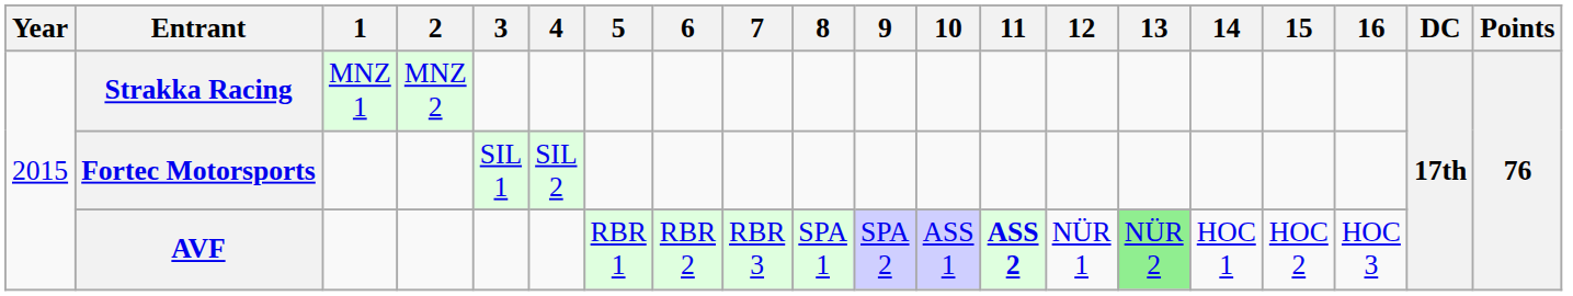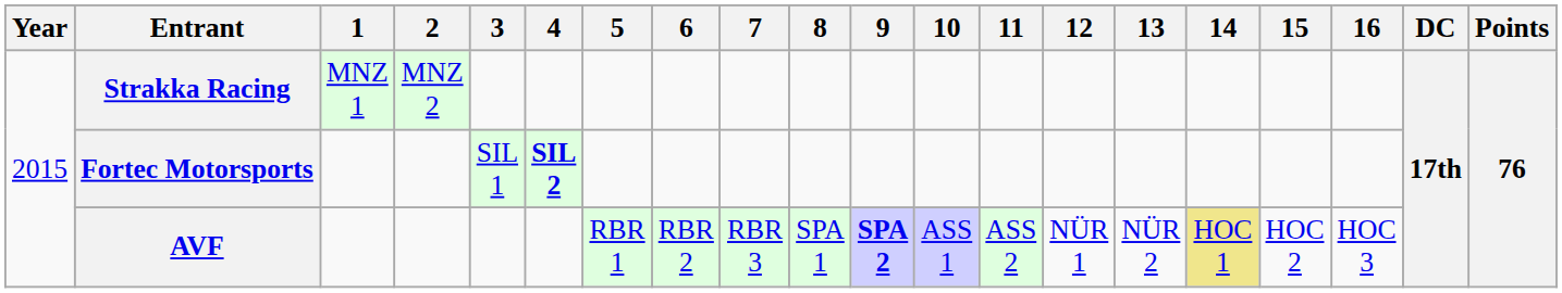Fortec Motorsports | 4: normal -> bold
AVF | 9: normal -> bold
AVF | 11: bold -> normal
AVF | 13: lightgreen background -> no background
AVF | 14: no background -> khaki background
